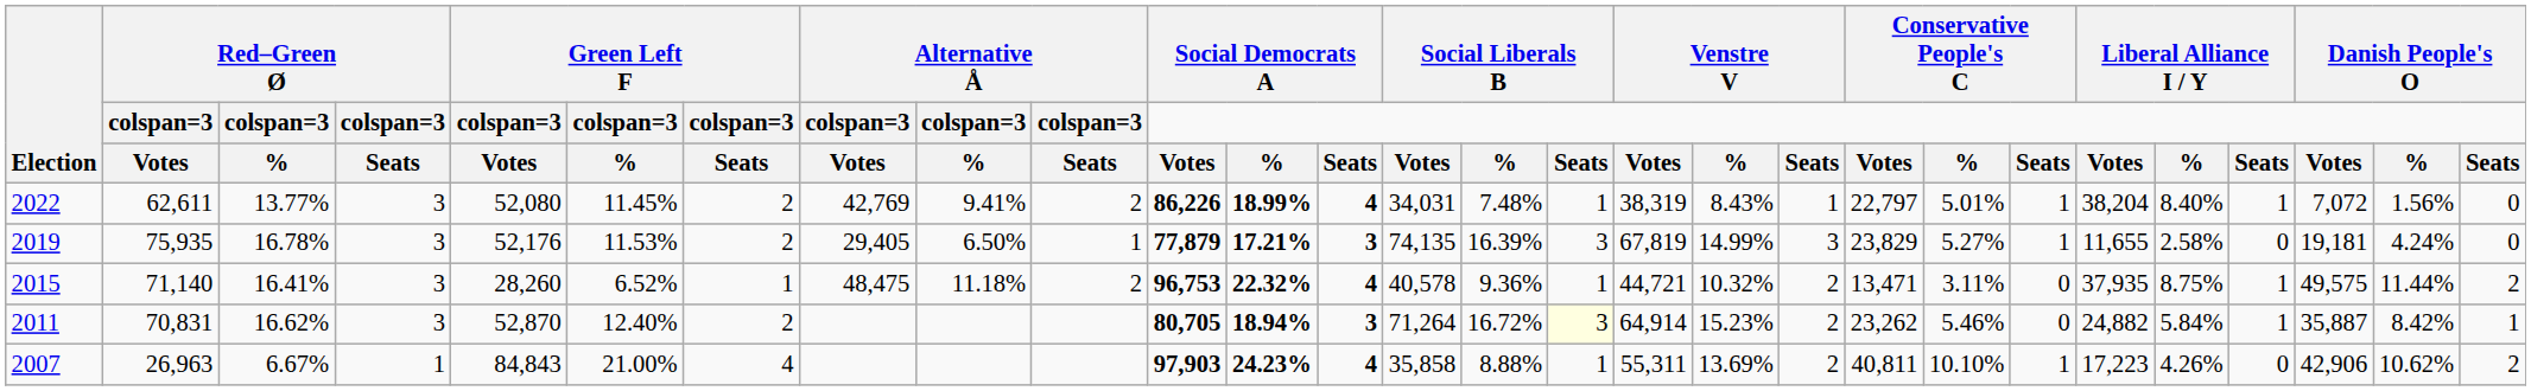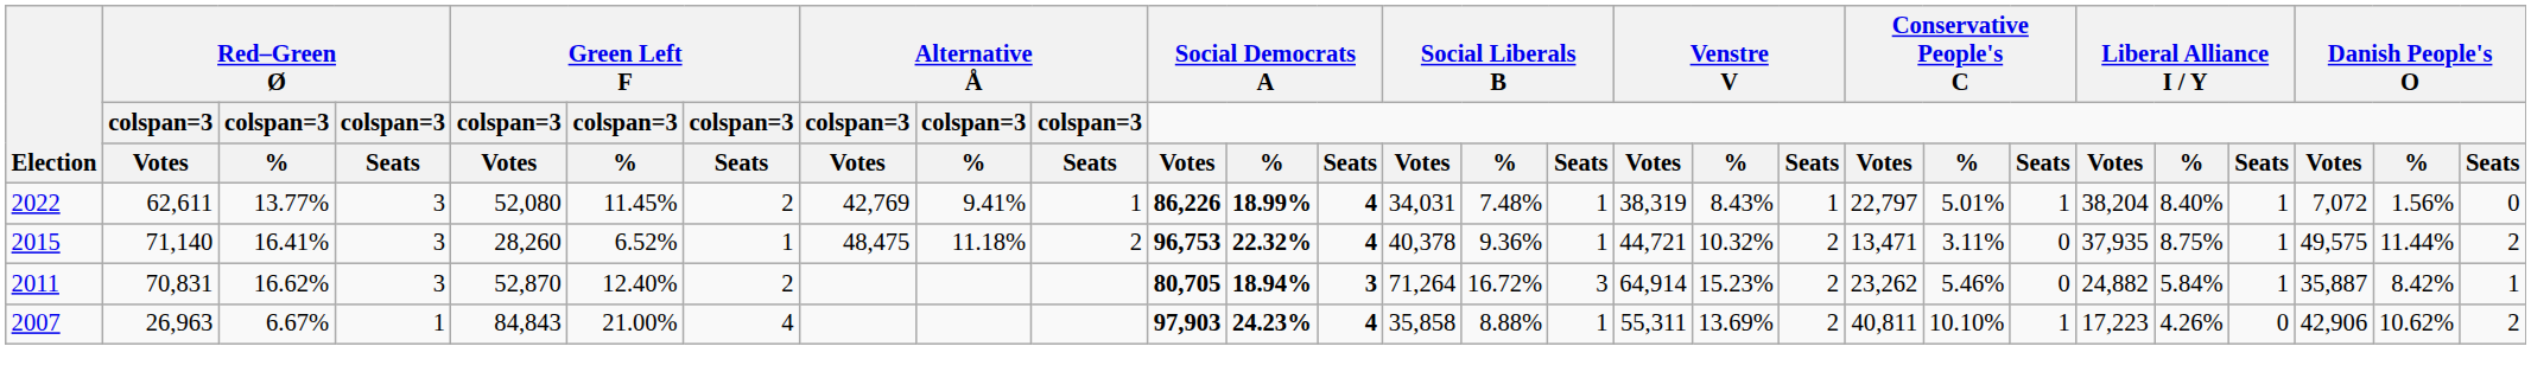2022 | Alternative Å / colspan=3 / Seats: 2 -> 1
- row: 2019 | 75,935 | 16.78% | 3 | 52,176 | 11.53% | 2 | 29,405 | 6.50% | 1 | 77,879 | 17.21% | 3 | 74,135 | 16.39% | 3 | 67,819 | 14.99% | 3 | 23,829 | 5.27% | 1 | 11,655 | 2.58% | 0 | 19,181 | 4.24% | 0
2015 | Social Liberals B / Votes: 40,578 -> 40,378
2011 | Social Liberals B / Seats: lightyellow background -> no background
